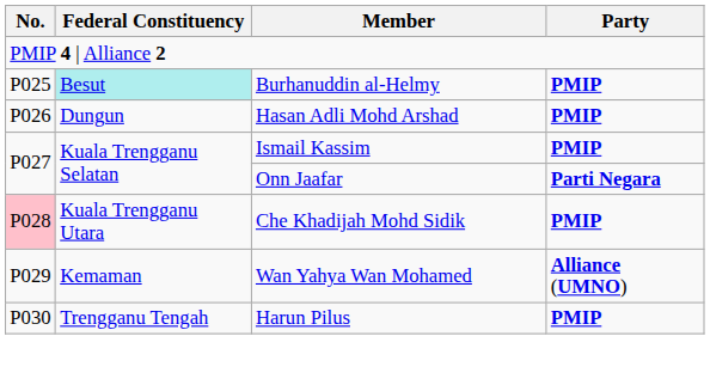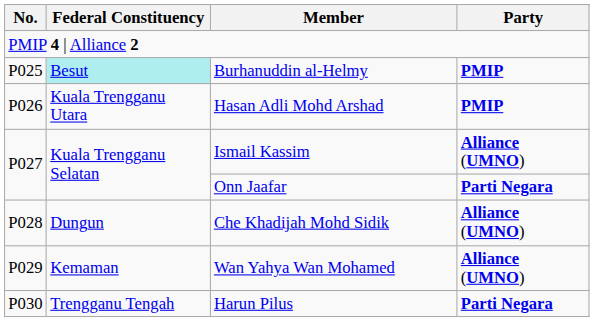Hasan Adli Mohd Arshad | Federal Constituency: Dungun -> Kuala Trengganu Utara
Ismail Kassim | Party: PMIP -> Alliance (UMNO)
Che Khadijah Mohd Sidik | No.: pink background -> no background
Che Khadijah Mohd Sidik | Federal Constituency: Kuala Trengganu Utara -> Dungun
Che Khadijah Mohd Sidik | Party: PMIP -> Alliance (UMNO)
Harun Pilus | Party: PMIP -> Parti Negara
